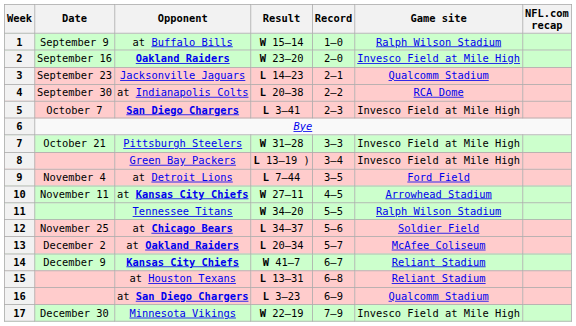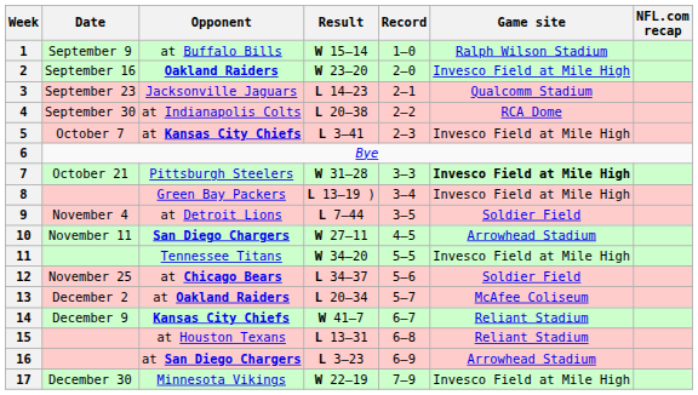5 | Opponent: San Diego Chargers -> at Kansas City Chiefs
7 | Game site: normal -> bold
9 | Game site: Ford Field -> Soldier Field
10 | Opponent: at Kansas City Chiefs -> San Diego Chargers
11 | Game site: Ralph Wilson Stadium -> Invesco Field at Mile High
16 | Game site: Qualcomm Stadium -> Arrowhead Stadium
